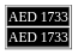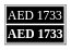row 2 | column 1: normal -> bold
